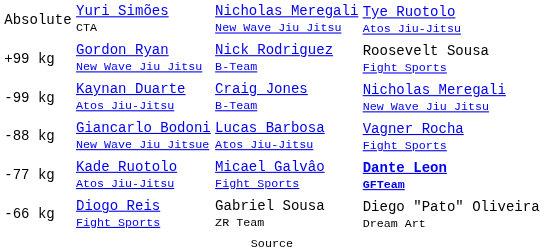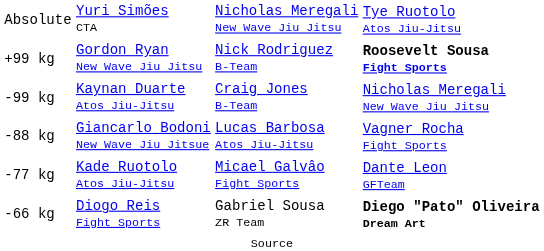Roosevelt Sousa Fight Sports | column 4: normal -> bold
Dante Leon GFTeam | column 4: bold -> normal
Diego "Pato" Oliveira Dream Art | column 4: normal -> bold
